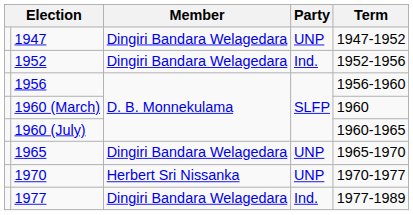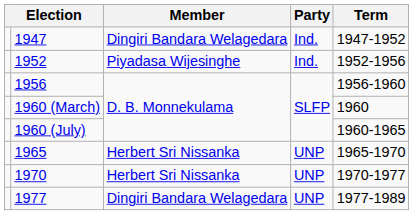1947 | Party: UNP -> Ind.
1952 | Member: Dingiri Bandara Welagedara -> Piyadasa Wijesinghe
1965 | Member: Dingiri Bandara Welagedara -> Herbert Sri Nissanka
1977 | Party: Ind. -> UNP
